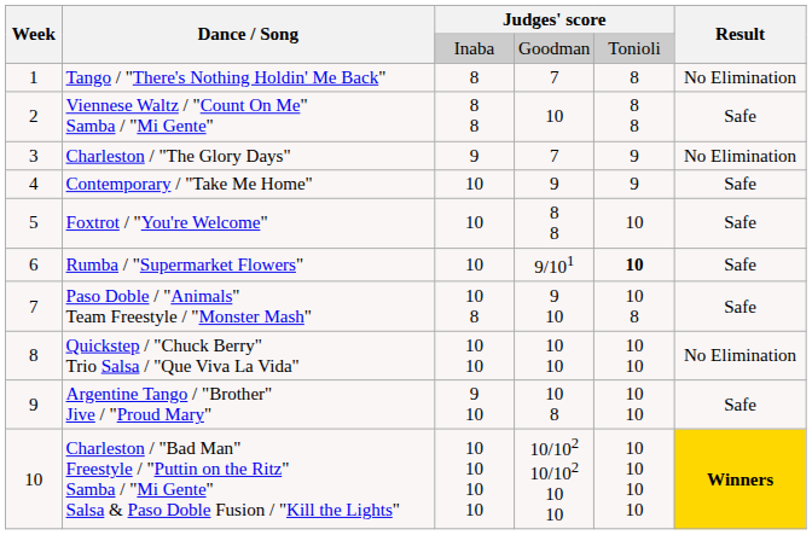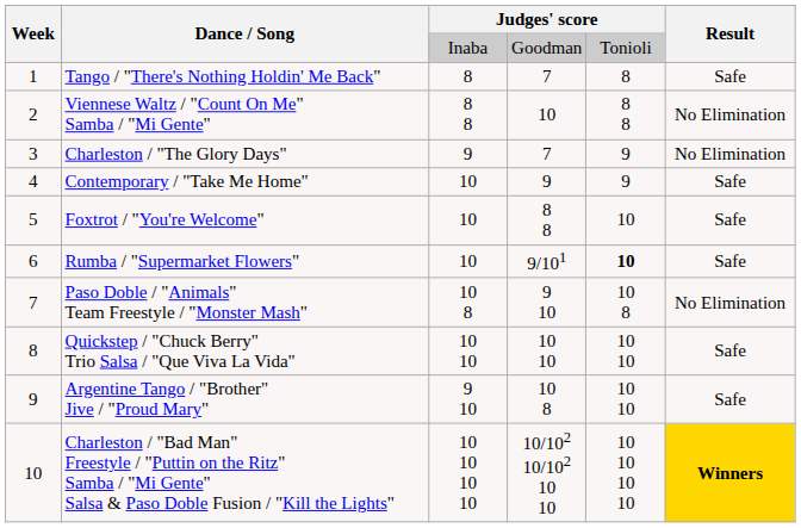Tango / "There's Nothing Holdin' Me Back" | Result: No Elimination -> Safe
Viennese Waltz / "Count On Me" Samba / "Mi Gente" | Result: Safe -> No Elimination
Paso Doble / "Animals" Team Freestyle / "Monster Mash" | Result: Safe -> No Elimination
Quickstep / "Chuck Berry" Trio Salsa / "Que Viva La Vida" | Result: No Elimination -> Safe
